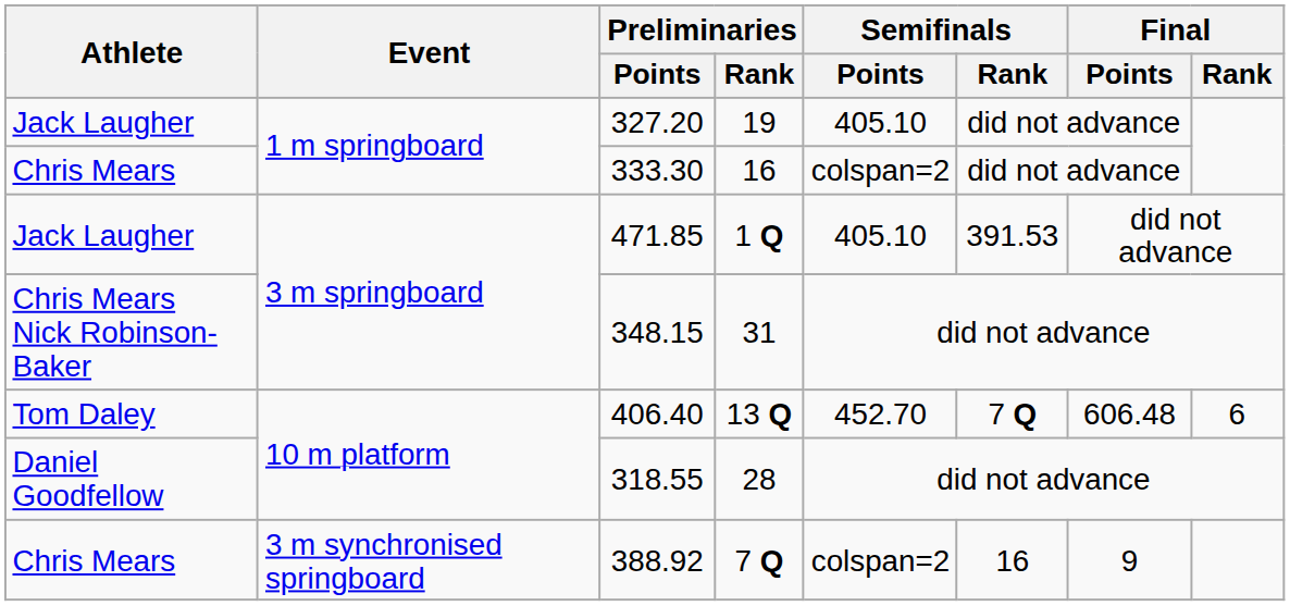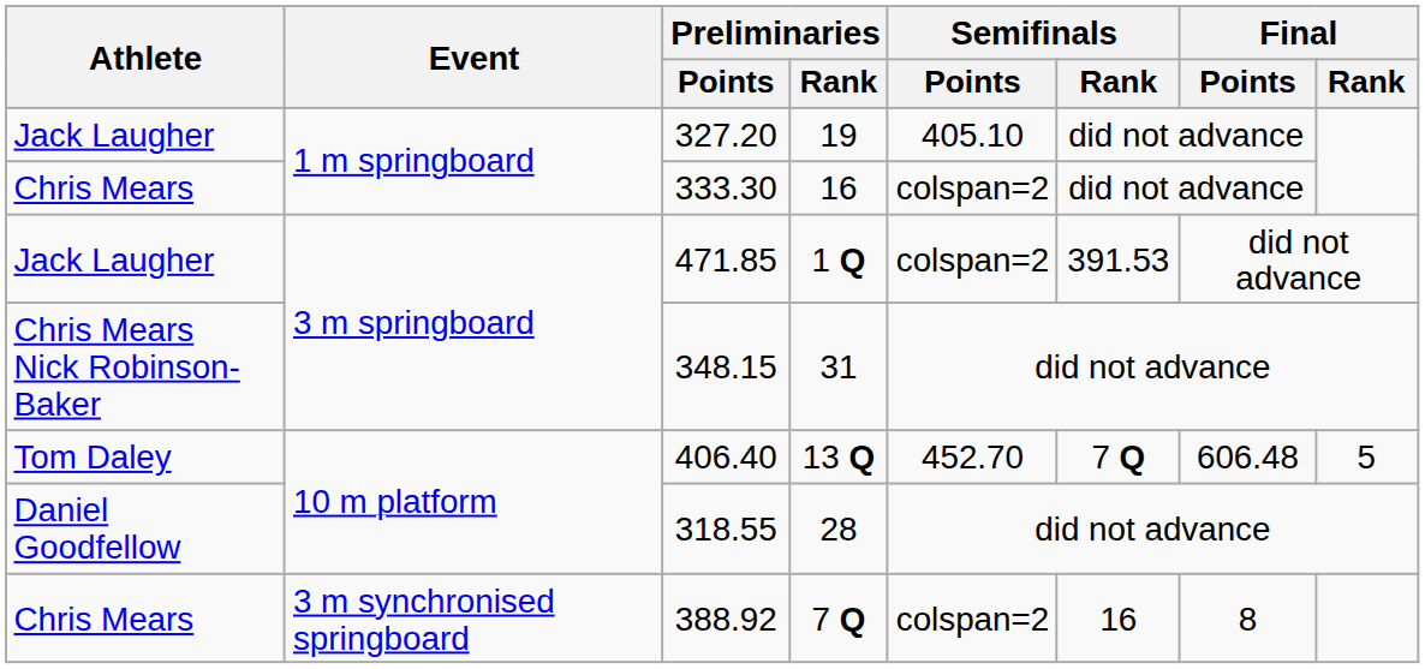471.85 | Semifinals / Points: 405.10 -> colspan=2
406.40 | Final / Rank: 6 -> 5
388.92 | Final / Points: 9 -> 8
